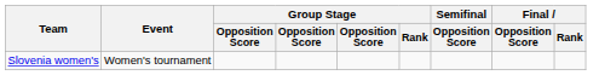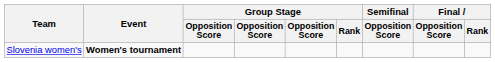Slovenia women's | Event: normal -> bold
